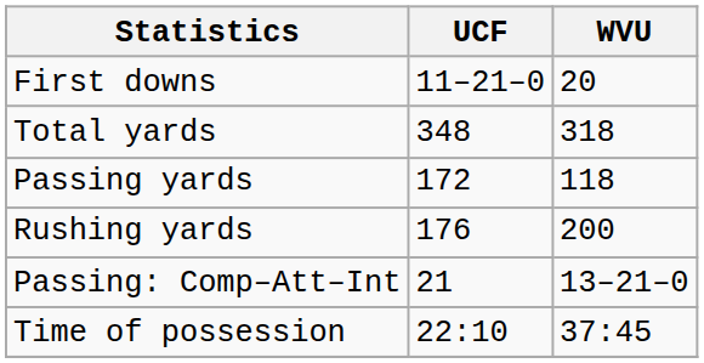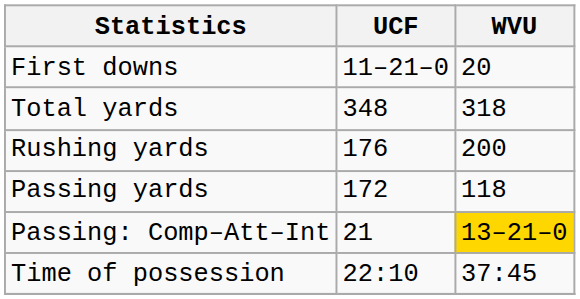rows swapped: Rushing yards <-> Passing yards
Passing: Comp–Att–Int | WVU: no background -> gold background
